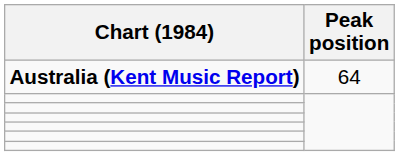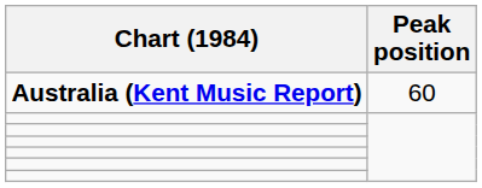row 2 | Peak position: 64 -> 60
